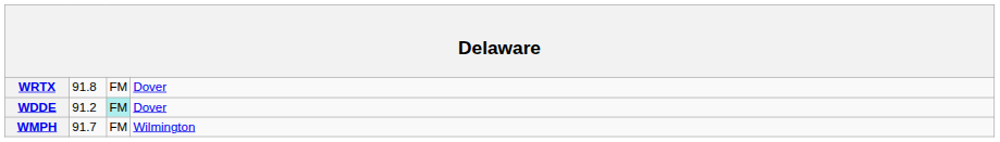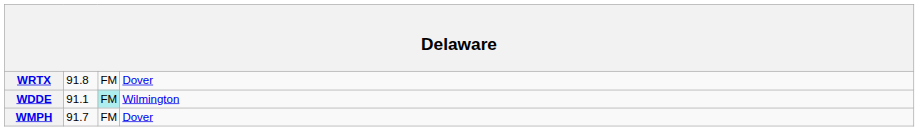WDDE | column 2: 91.2 -> 91.1
WDDE | column 4: Dover -> Wilmington
WMPH | column 4: Wilmington -> Dover
